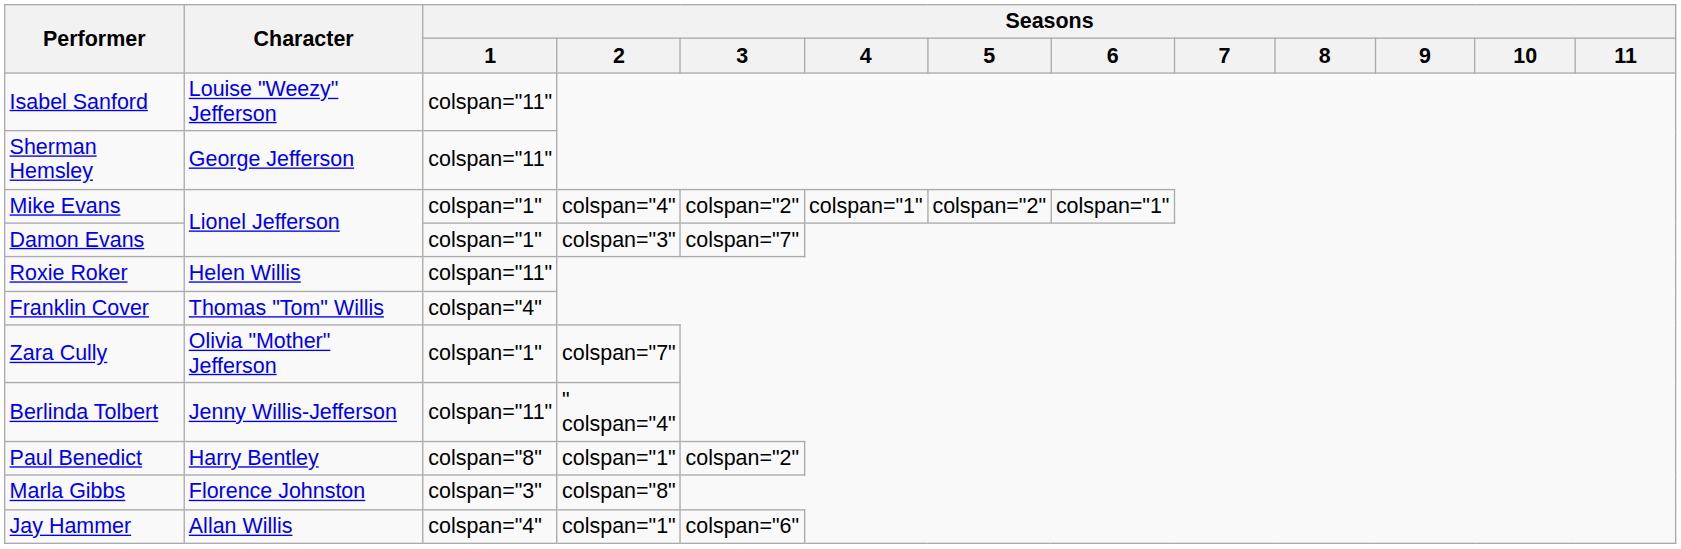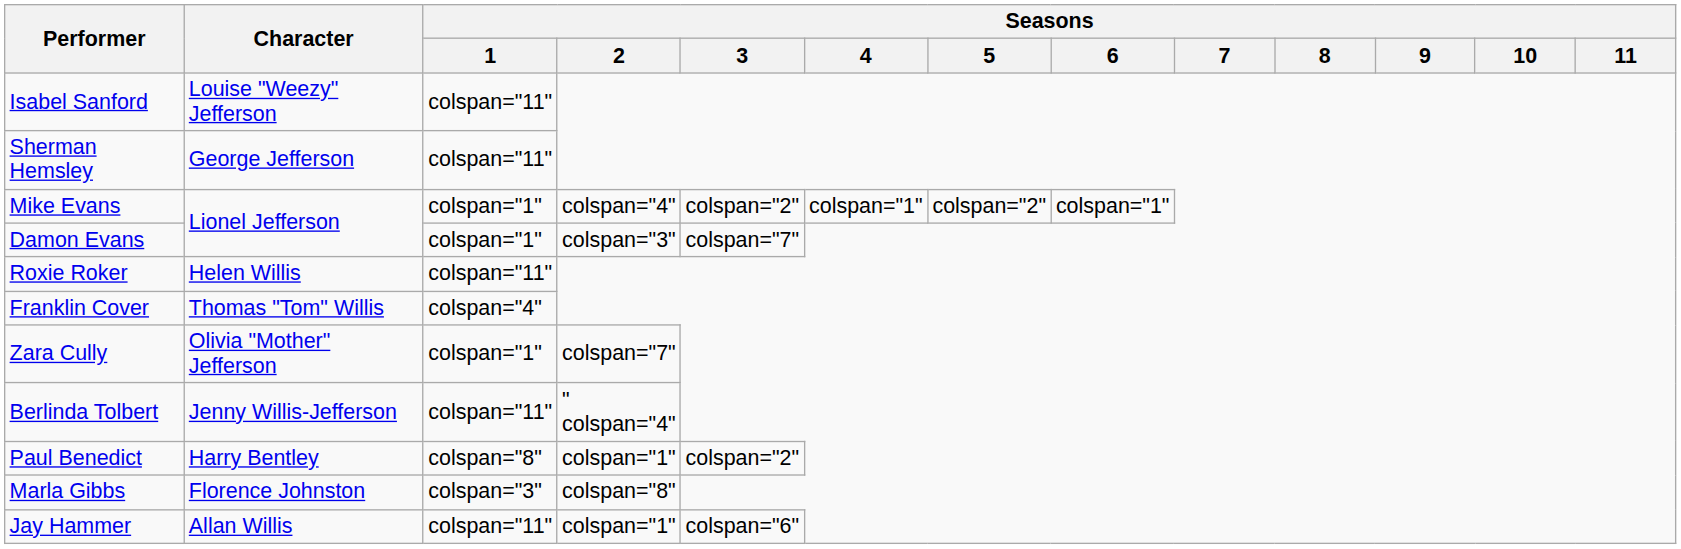Jay Hammer | Seasons / 1: colspan="4" -> colspan="11"
